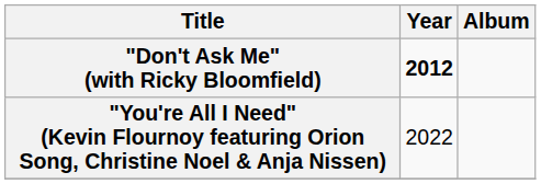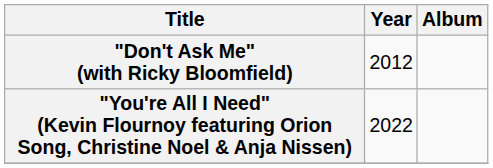"Don't Ask Me" (with Ricky Bloomfield) | Year: bold -> normal
